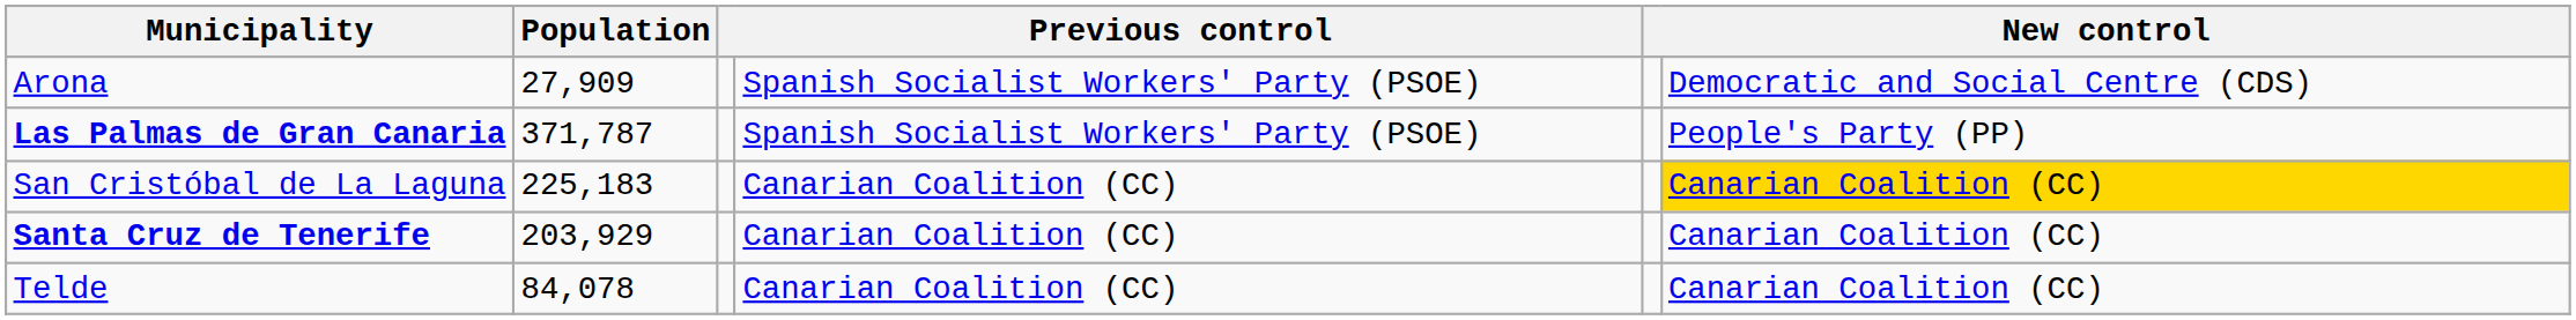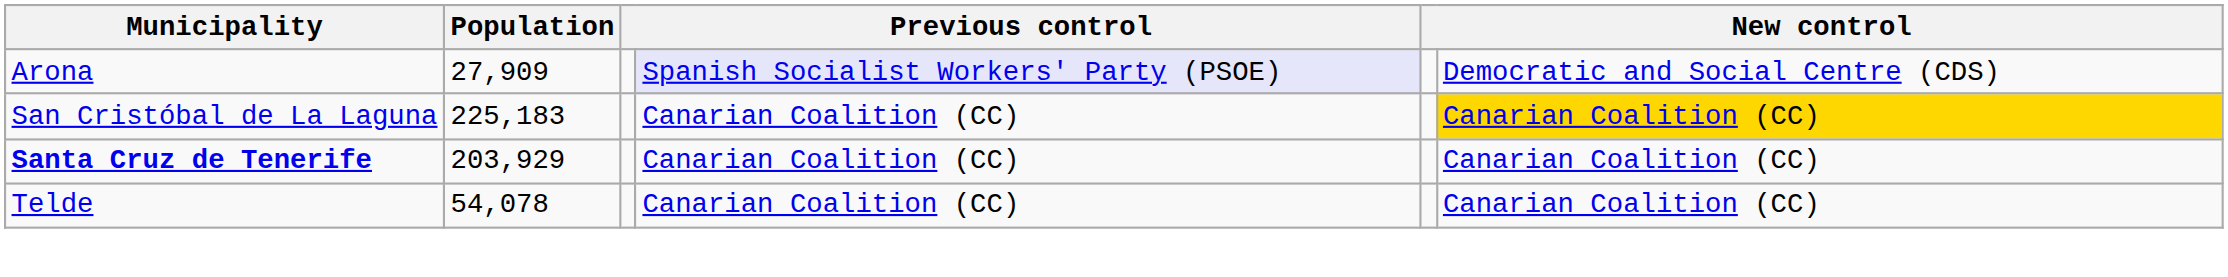Arona | column 4: no background -> lavender background
- row: Las Palmas de Gran Canaria | 371,787 | Spanish Socialist Workers' Party (PSOE) | People's Party (PP)
Telde | Population: 84,078 -> 54,078
